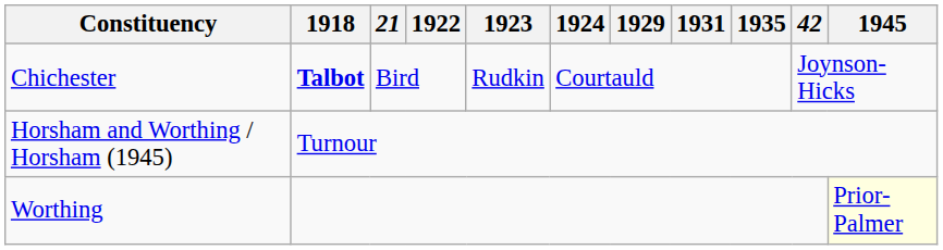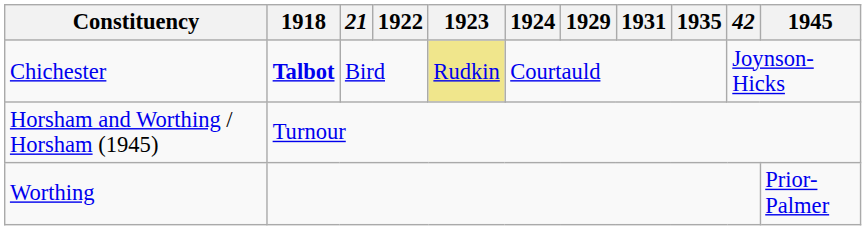Chichester | 1923: no background -> khaki background
Worthing | 1945: lightyellow background -> no background
